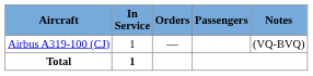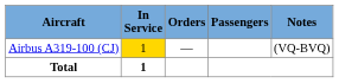Airbus A319-100 (CJ) | In Service: no background -> gold background
